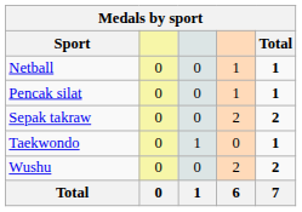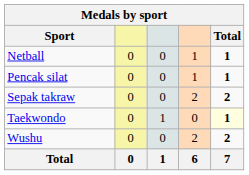Taekwondo | Total: no background -> lightyellow background
